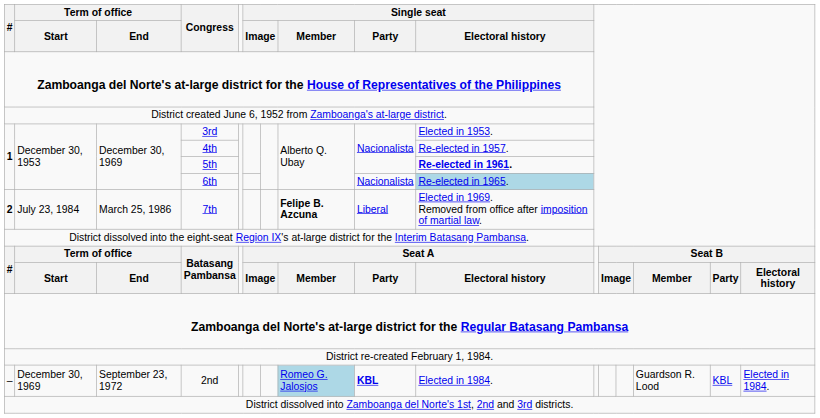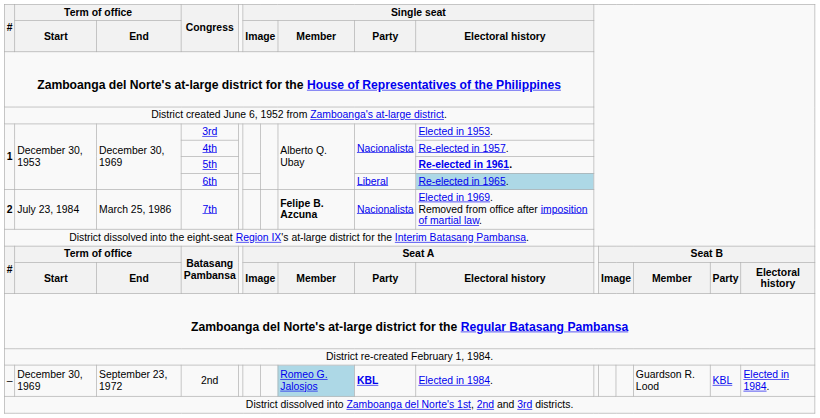6th | Single seat / Party: Nacionalista -> Liberal
7th | Single seat / Party: Liberal -> Nacionalista
